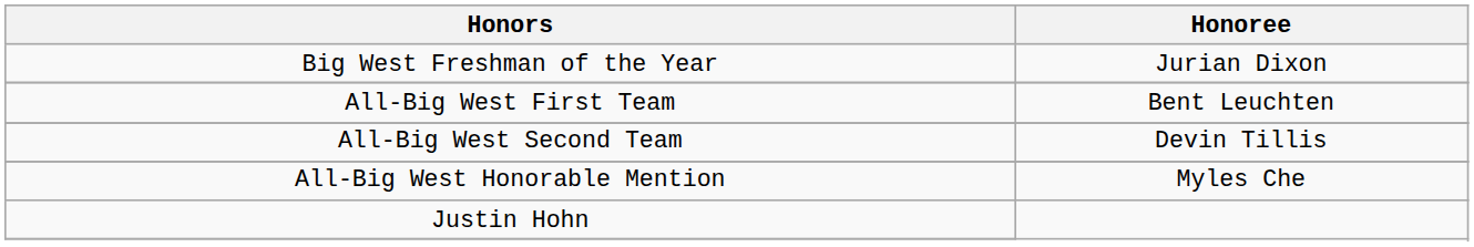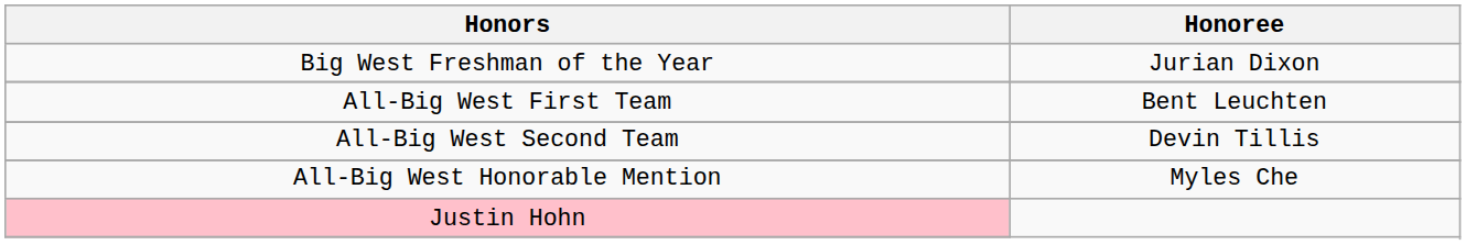row 6 | Honors: no background -> pink background
